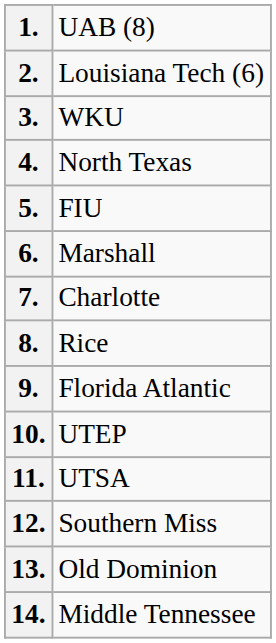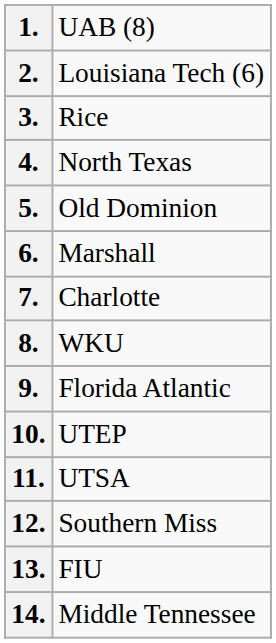3. | column 2: WKU -> Rice
5. | column 2: FIU -> Old Dominion
8. | column 2: Rice -> WKU
13. | column 2: Old Dominion -> FIU
